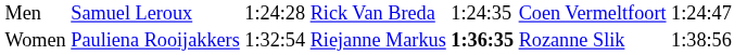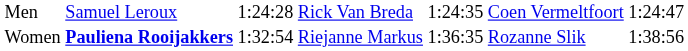Women | column 2: normal -> bold
Women | column 5: bold -> normal
